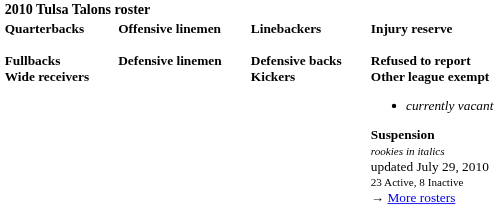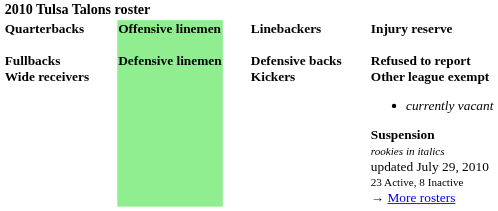Quarterbacks Fullbacks Wide receivers | column 2: no background -> lightgreen background
